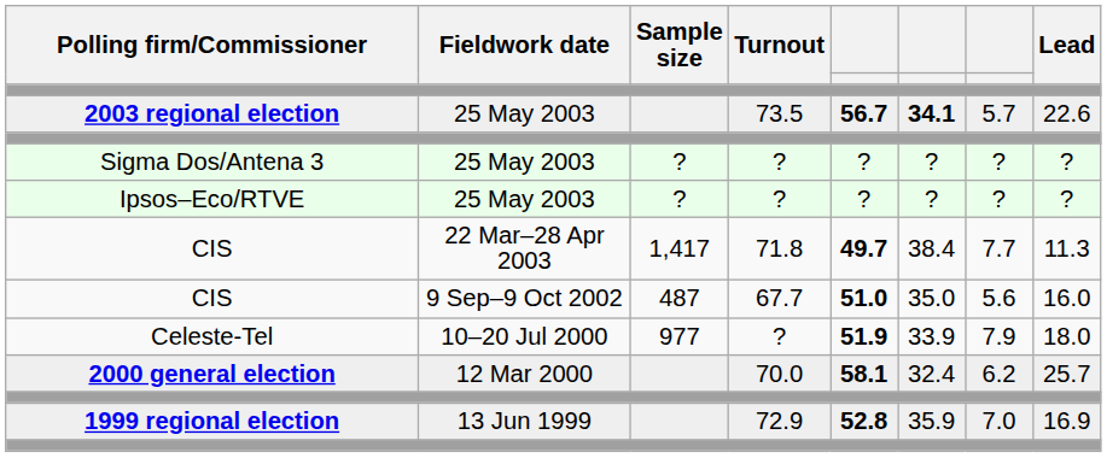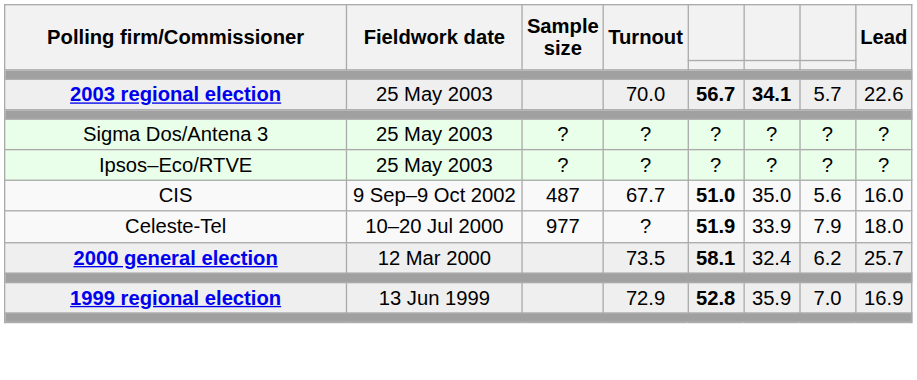2003 regional election | Turnout: 73.5 -> 70.0
- row: CIS | 22 Mar–28 Apr 2003 | 1,417 | 71.8 | 49.7 | 38.4 | 7.7 | 11.3
2000 general election | Turnout: 70.0 -> 73.5
